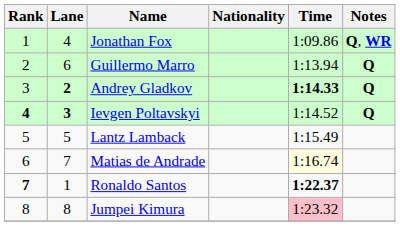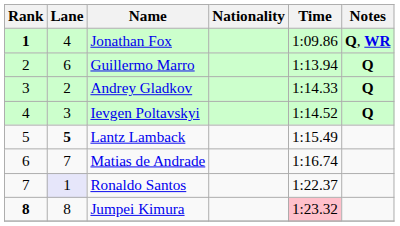Jonathan Fox | Rank: normal -> bold
Andrey Gladkov | Lane: bold -> normal
Andrey Gladkov | Time: bold -> normal
Ievgen Poltavskyi | Rank: bold -> normal
Ievgen Poltavskyi | Lane: bold -> normal
Lantz Lamback | Lane: normal -> bold
Matias de Andrade | Time: lightyellow background -> no background
Ronaldo Santos | Rank: bold -> normal
Ronaldo Santos | Lane: no background -> lavender background
Ronaldo Santos | Time: bold -> normal
Jumpei Kimura | Rank: normal -> bold
